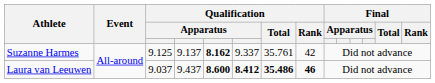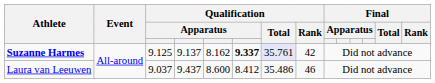row 4 | Athlete: normal -> bold
row 4 | column 5: bold -> normal
row 4 | column 6: normal -> bold
row 4 | Qualification / Total: no background -> lavender background
row 5 | column 5: bold -> normal
row 5 | column 6: bold -> normal
row 5 | Qualification / Total: bold -> normal
row 5 | Qualification / Rank: bold -> normal
